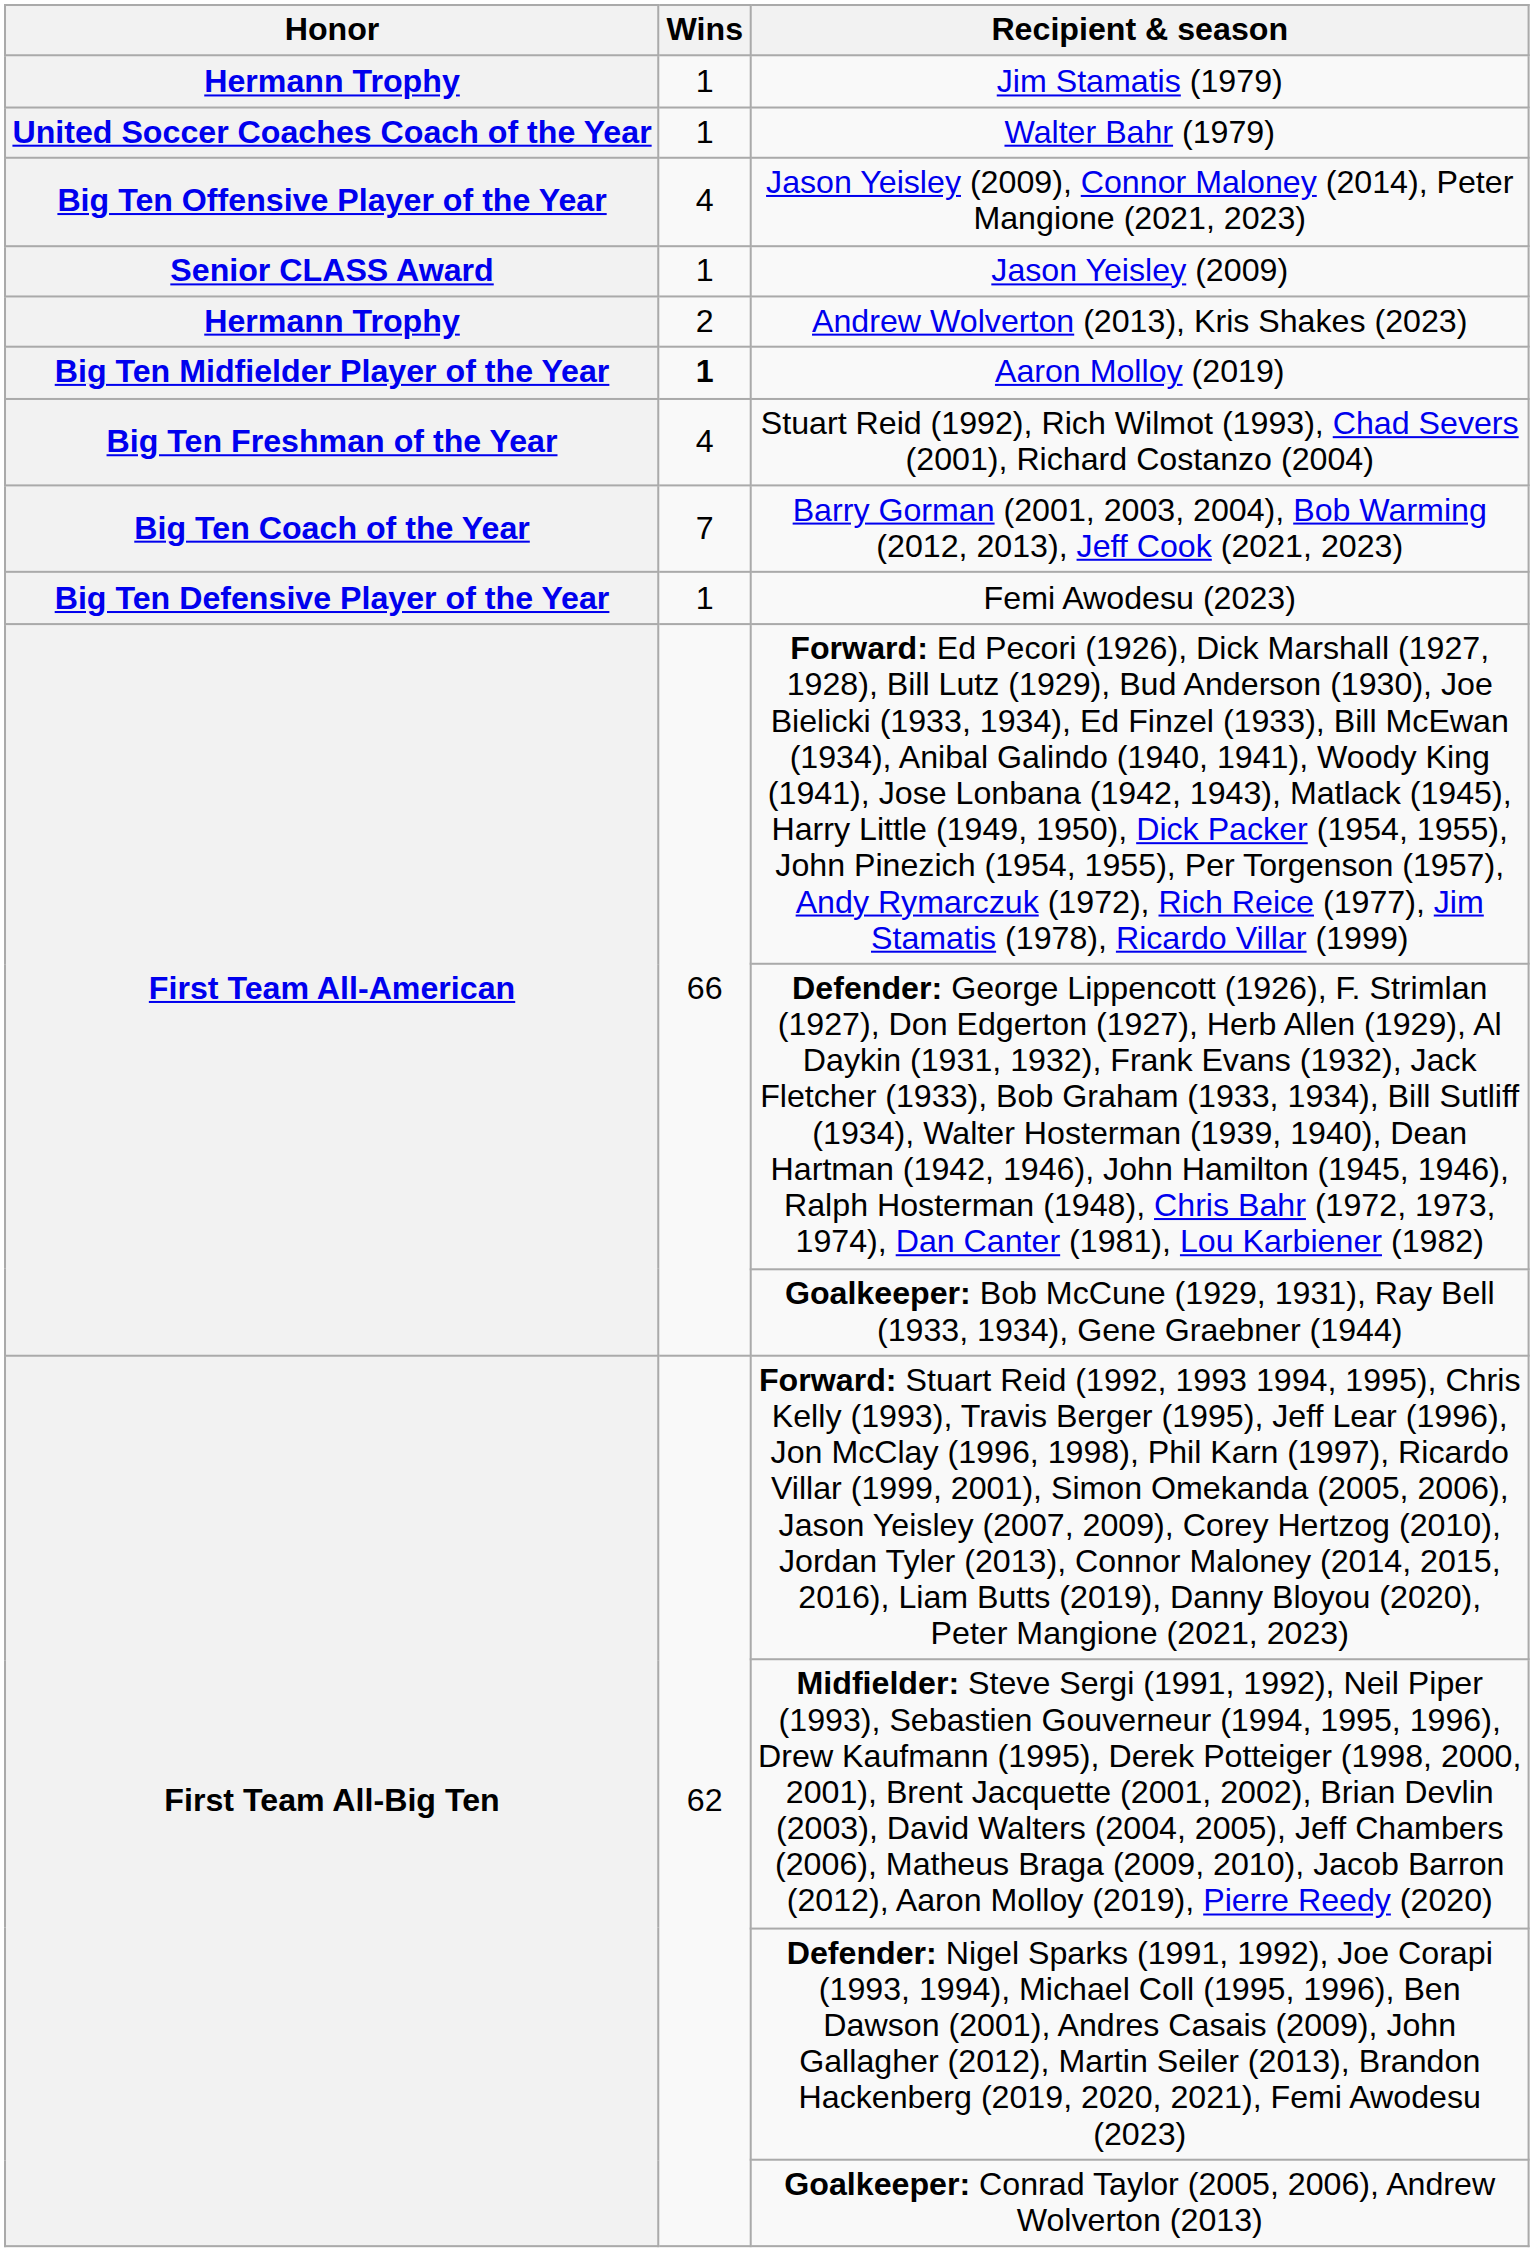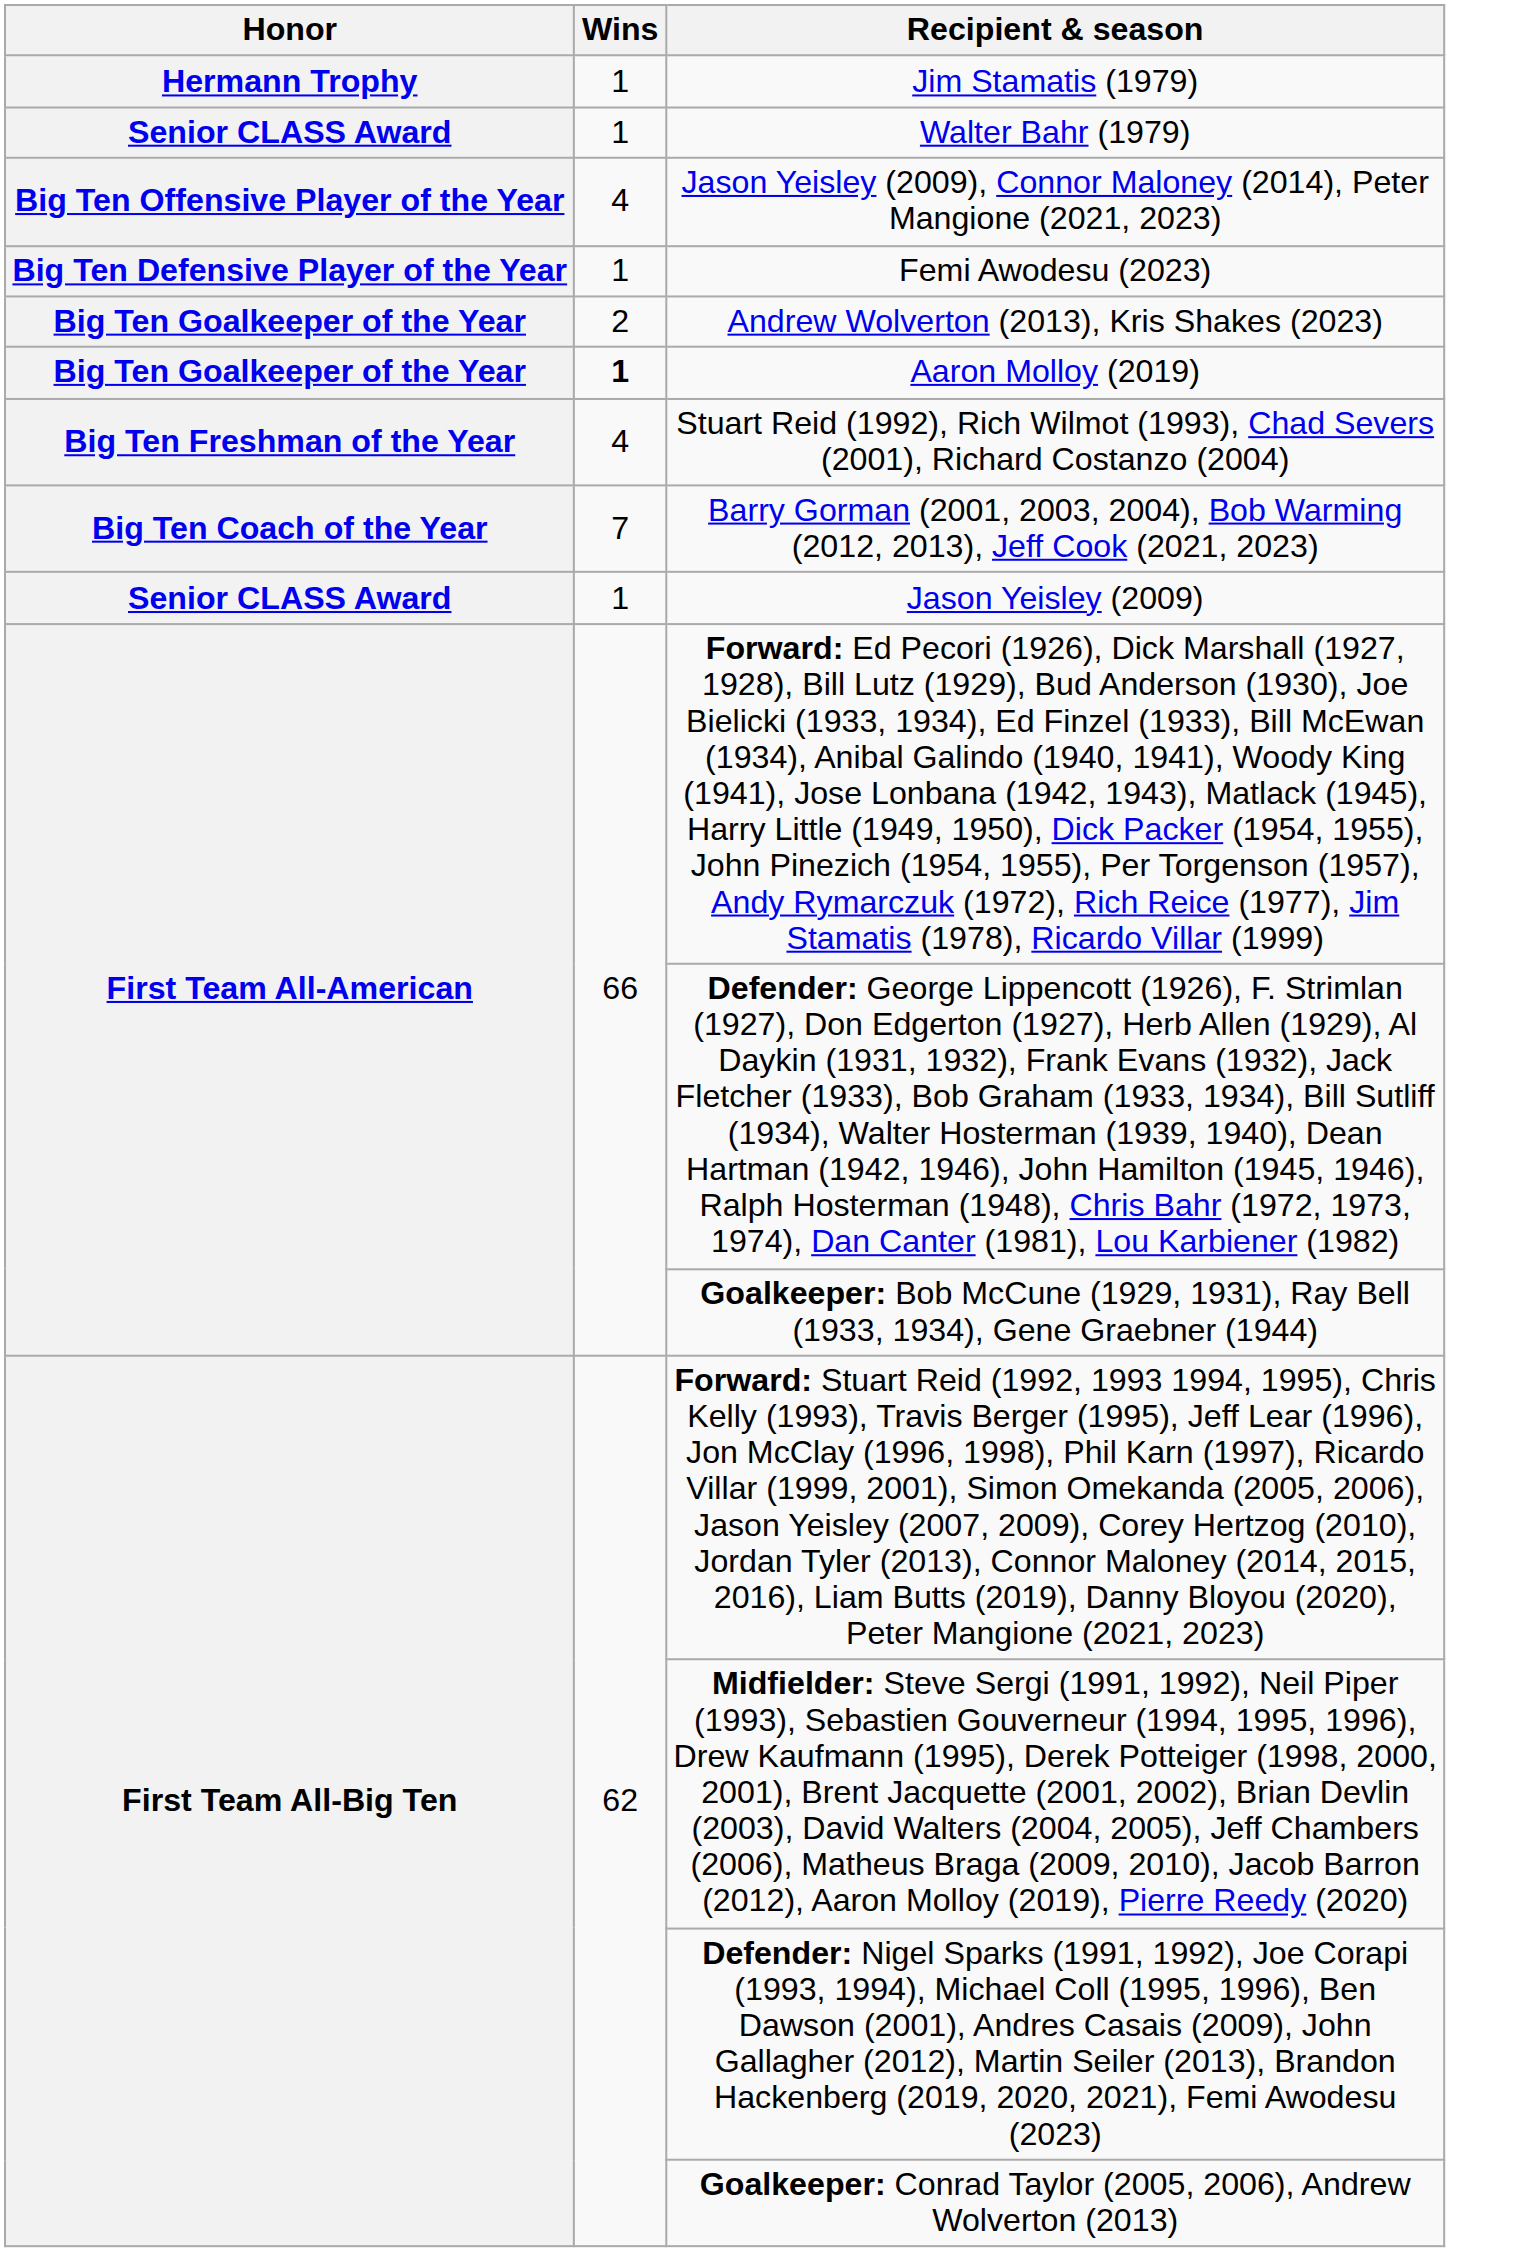Walter Bahr (1979) | Honor: United Soccer Coaches Coach of the Year -> Senior CLASS Award
rows swapped: Femi Awodesu (2023) <-> Jason Yeisley (2009)
Andrew Wolverton (2013), Kris Shakes (2023) | Honor: Hermann Trophy -> Big Ten Goalkeeper of the Year
Aaron Molloy (2019) | Honor: Big Ten Midfielder Player of the Year -> Big Ten Goalkeeper of the Year
